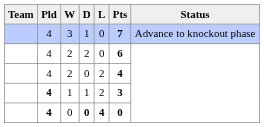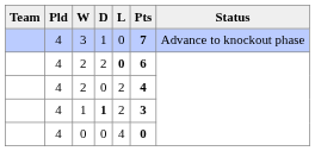row 3 | L: normal -> bold
row 5 | Pld: bold -> normal
row 5 | D: normal -> bold
row 6 | Pld: bold -> normal
row 6 | D: bold -> normal
row 6 | L: bold -> normal
